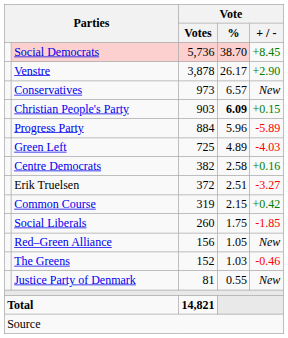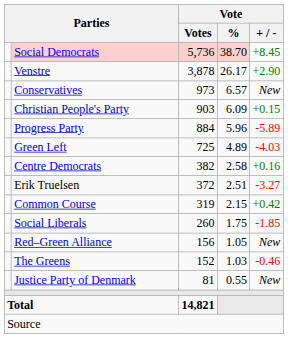Christian People's Party | Vote / %: bold -> normal
